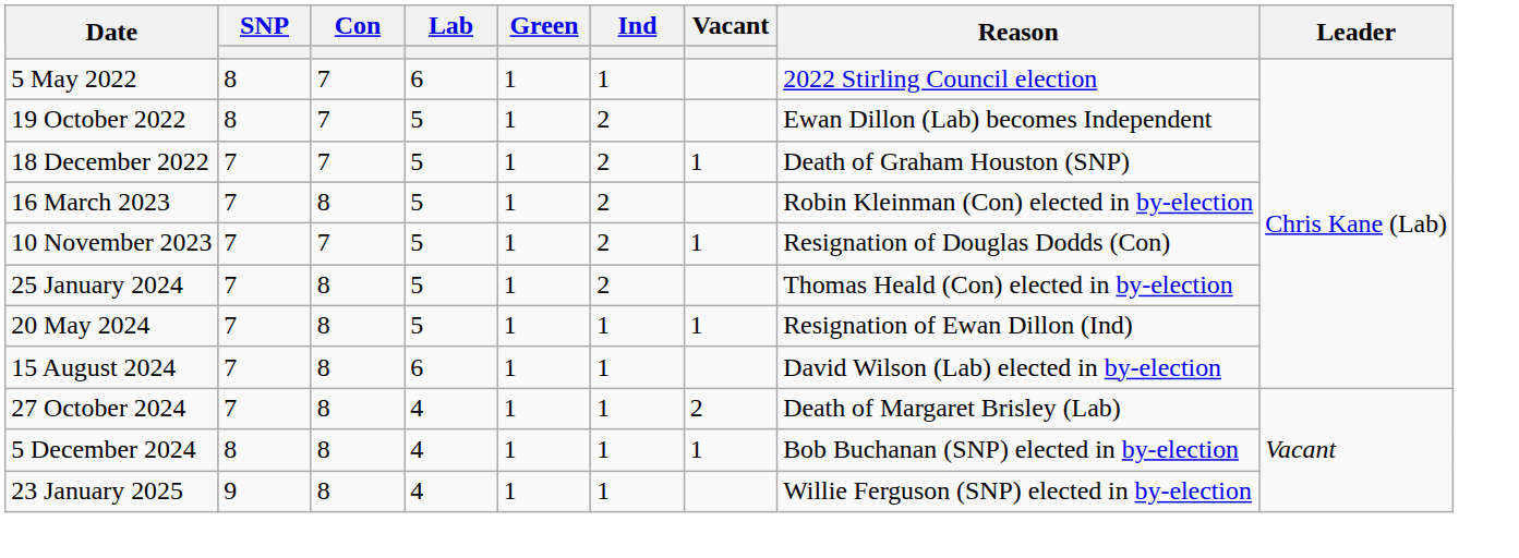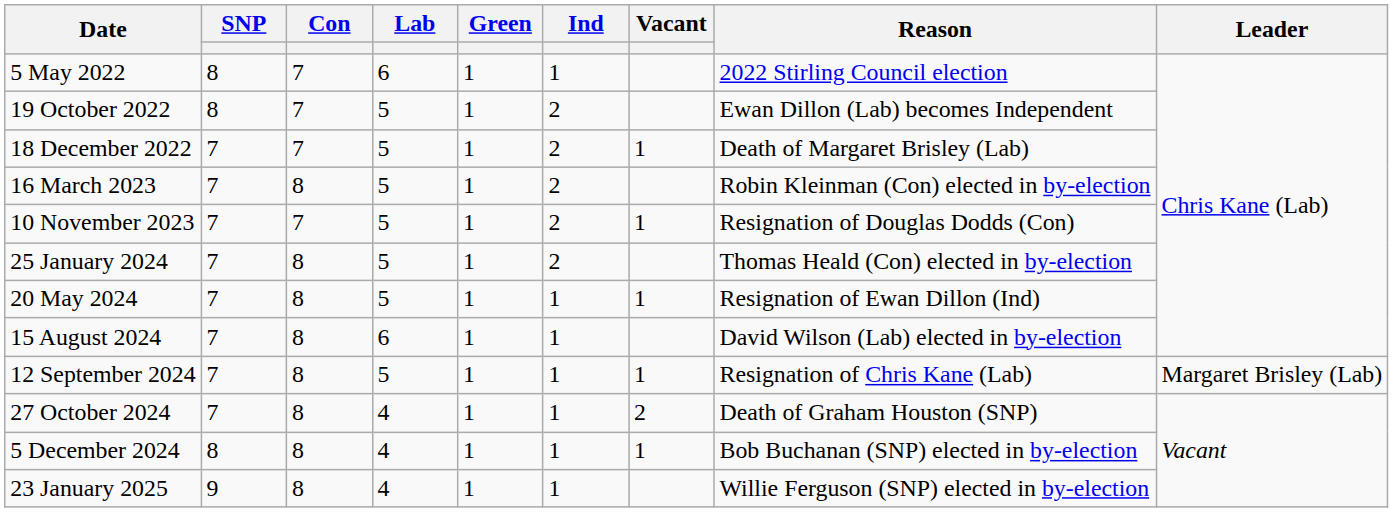18 December 2022 | Reason: Death of Graham Houston (SNP) -> Death of Margaret Brisley (Lab)
+ row: 12 September 2024 | 7 | 8 | 5 | 1 | 1 | 1 | Resignation of Chris Kane (Lab) | Margaret Brisley (Lab)
27 October 2024 | Reason: Death of Margaret Brisley (Lab) -> Death of Graham Houston (SNP)
